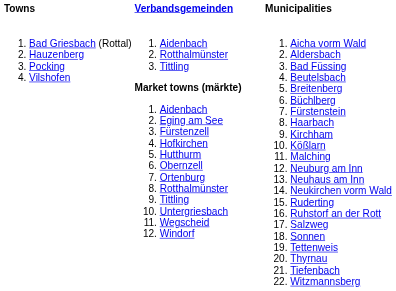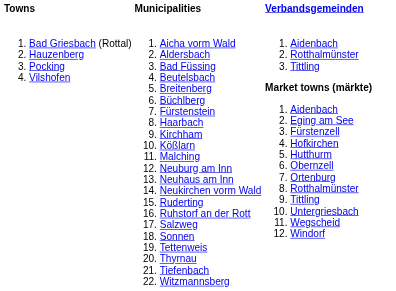columns swapped: Verbandsgemeinden <-> Municipalities
